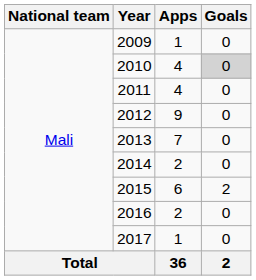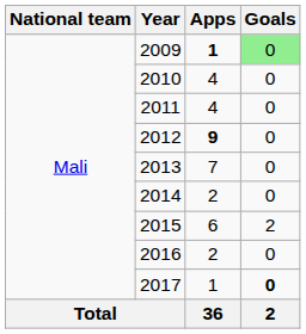2009 | Apps: normal -> bold
2009 | Goals: no background -> lightgreen background
2010 | Goals: lightgrey background -> no background
2012 | Apps: normal -> bold
2017 | Goals: normal -> bold
